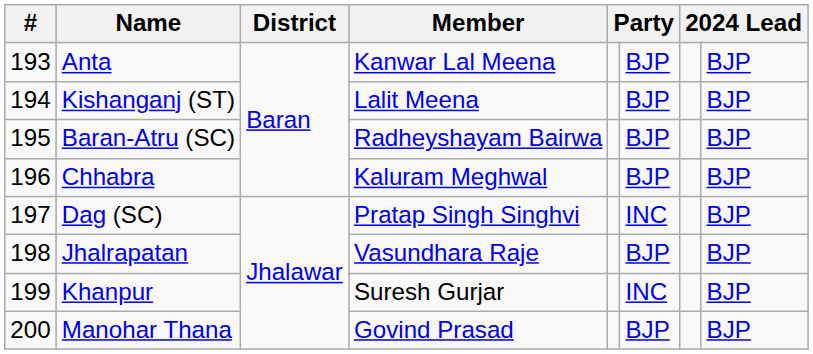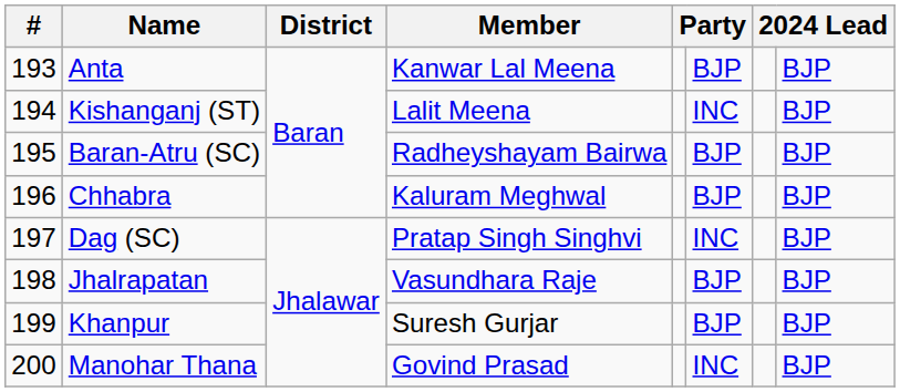Kishanganj (ST) | column 6: BJP -> INC
Khanpur | column 6: INC -> BJP
Manohar Thana | column 6: BJP -> INC
